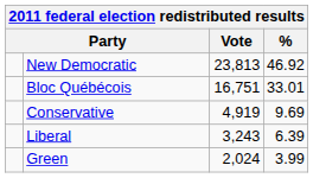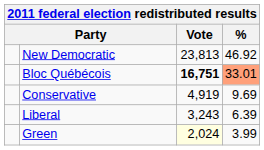Bloc Québécois | Vote: normal -> bold
Bloc Québécois | %: no background -> lightsalmon background
Green | Vote: no background -> lightyellow background
